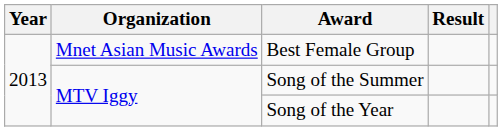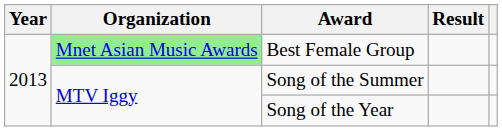Best Female Group | Organization: no background -> lightgreen background
